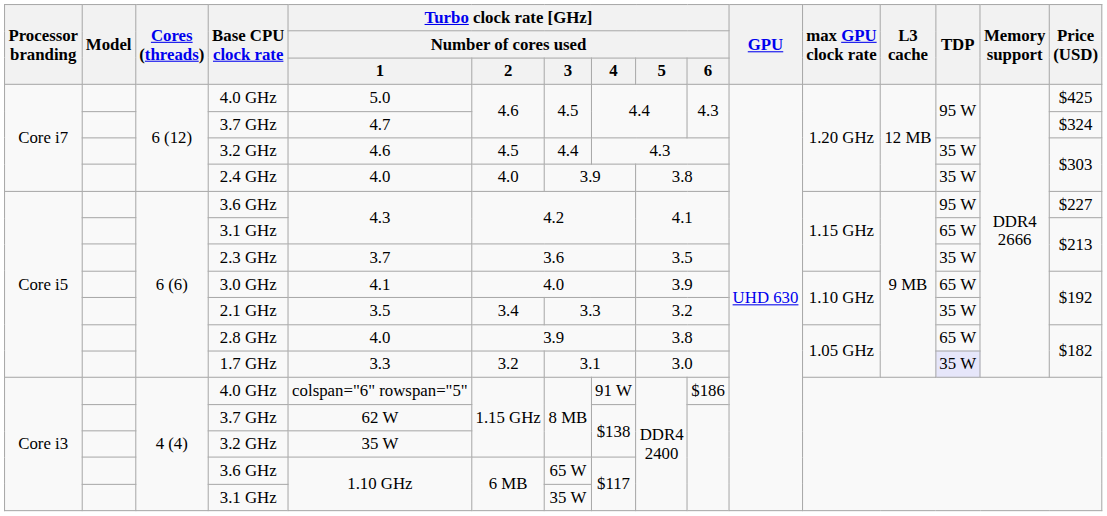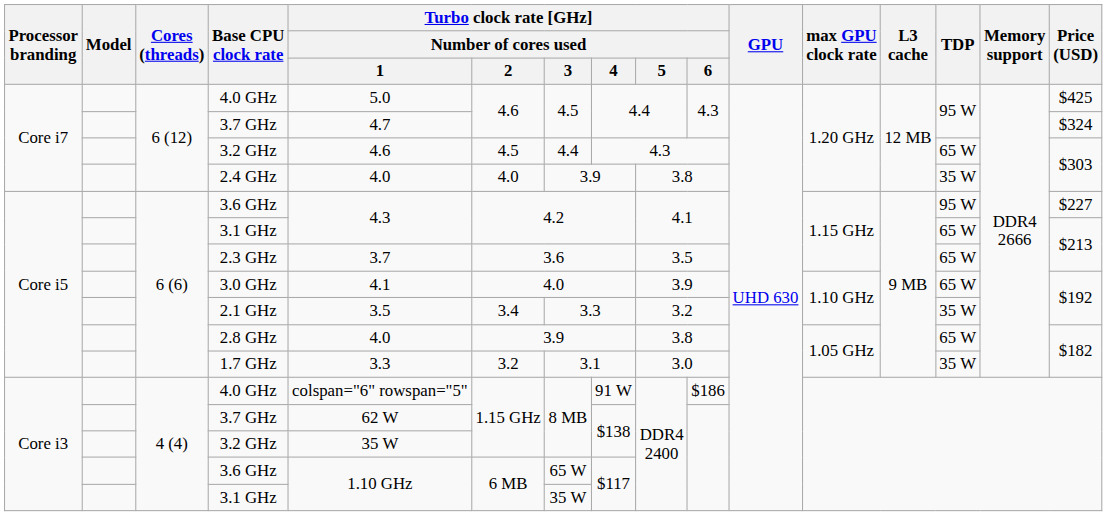Core i7 / 3.2 GHz | TDP: 35 W -> 65 W
2.3 GHz | TDP: 35 W -> 65 W
1.7 GHz | TDP: lavender background -> no background
